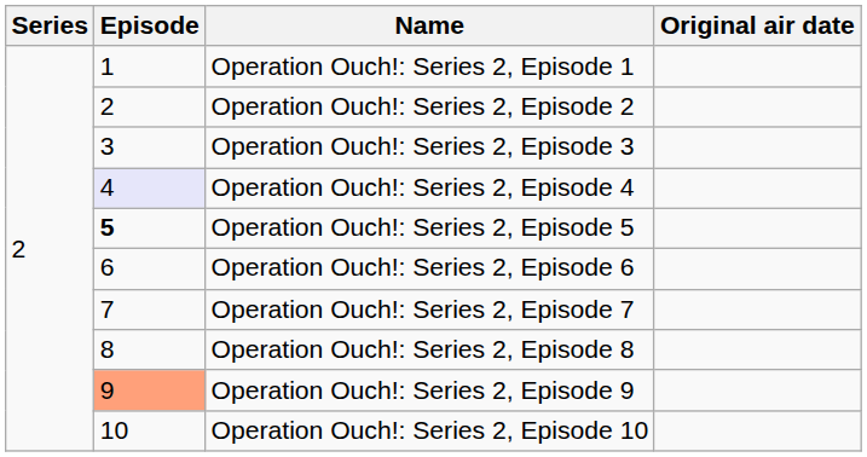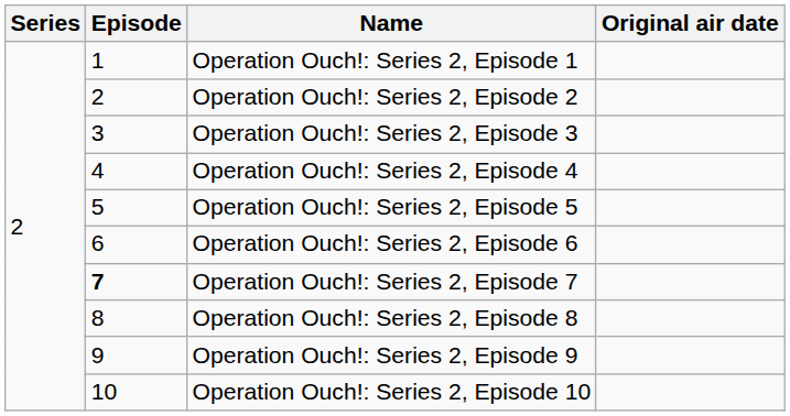Operation Ouch!: Series 2, Episode 4 | Episode: lavender background -> no background
Operation Ouch!: Series 2, Episode 5 | Episode: bold -> normal
Operation Ouch!: Series 2, Episode 7 | Episode: normal -> bold
Operation Ouch!: Series 2, Episode 9 | Episode: lightsalmon background -> no background
